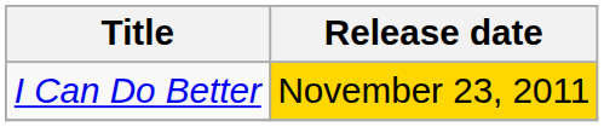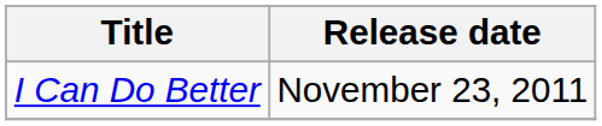I Can Do Better | Release date: gold background -> no background
